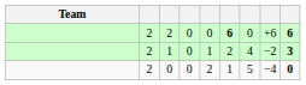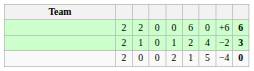row 2 | column 6: bold -> normal
